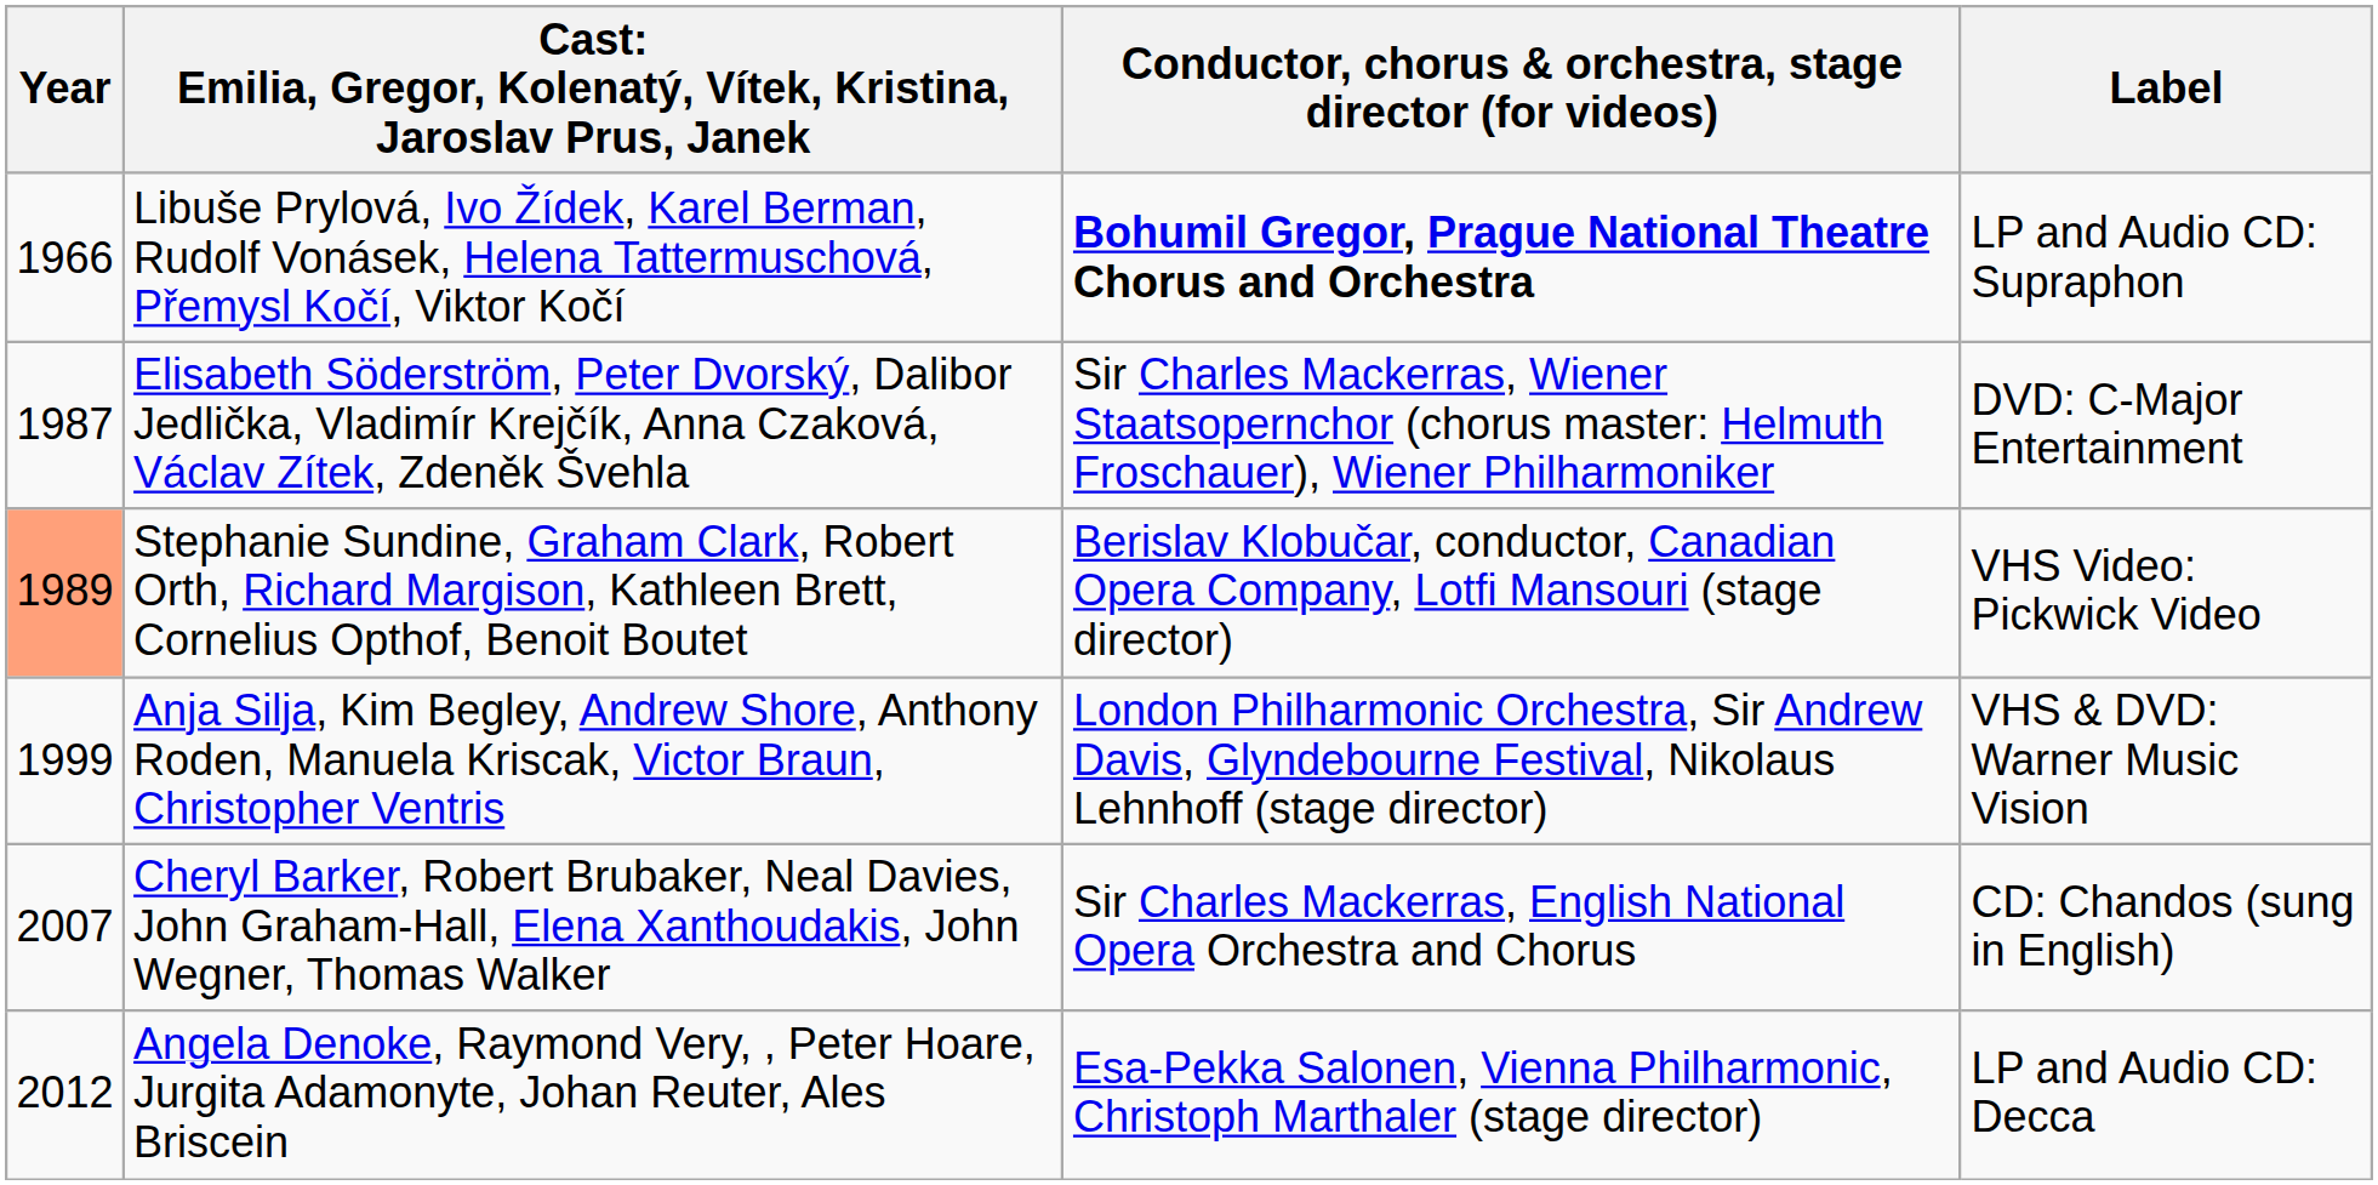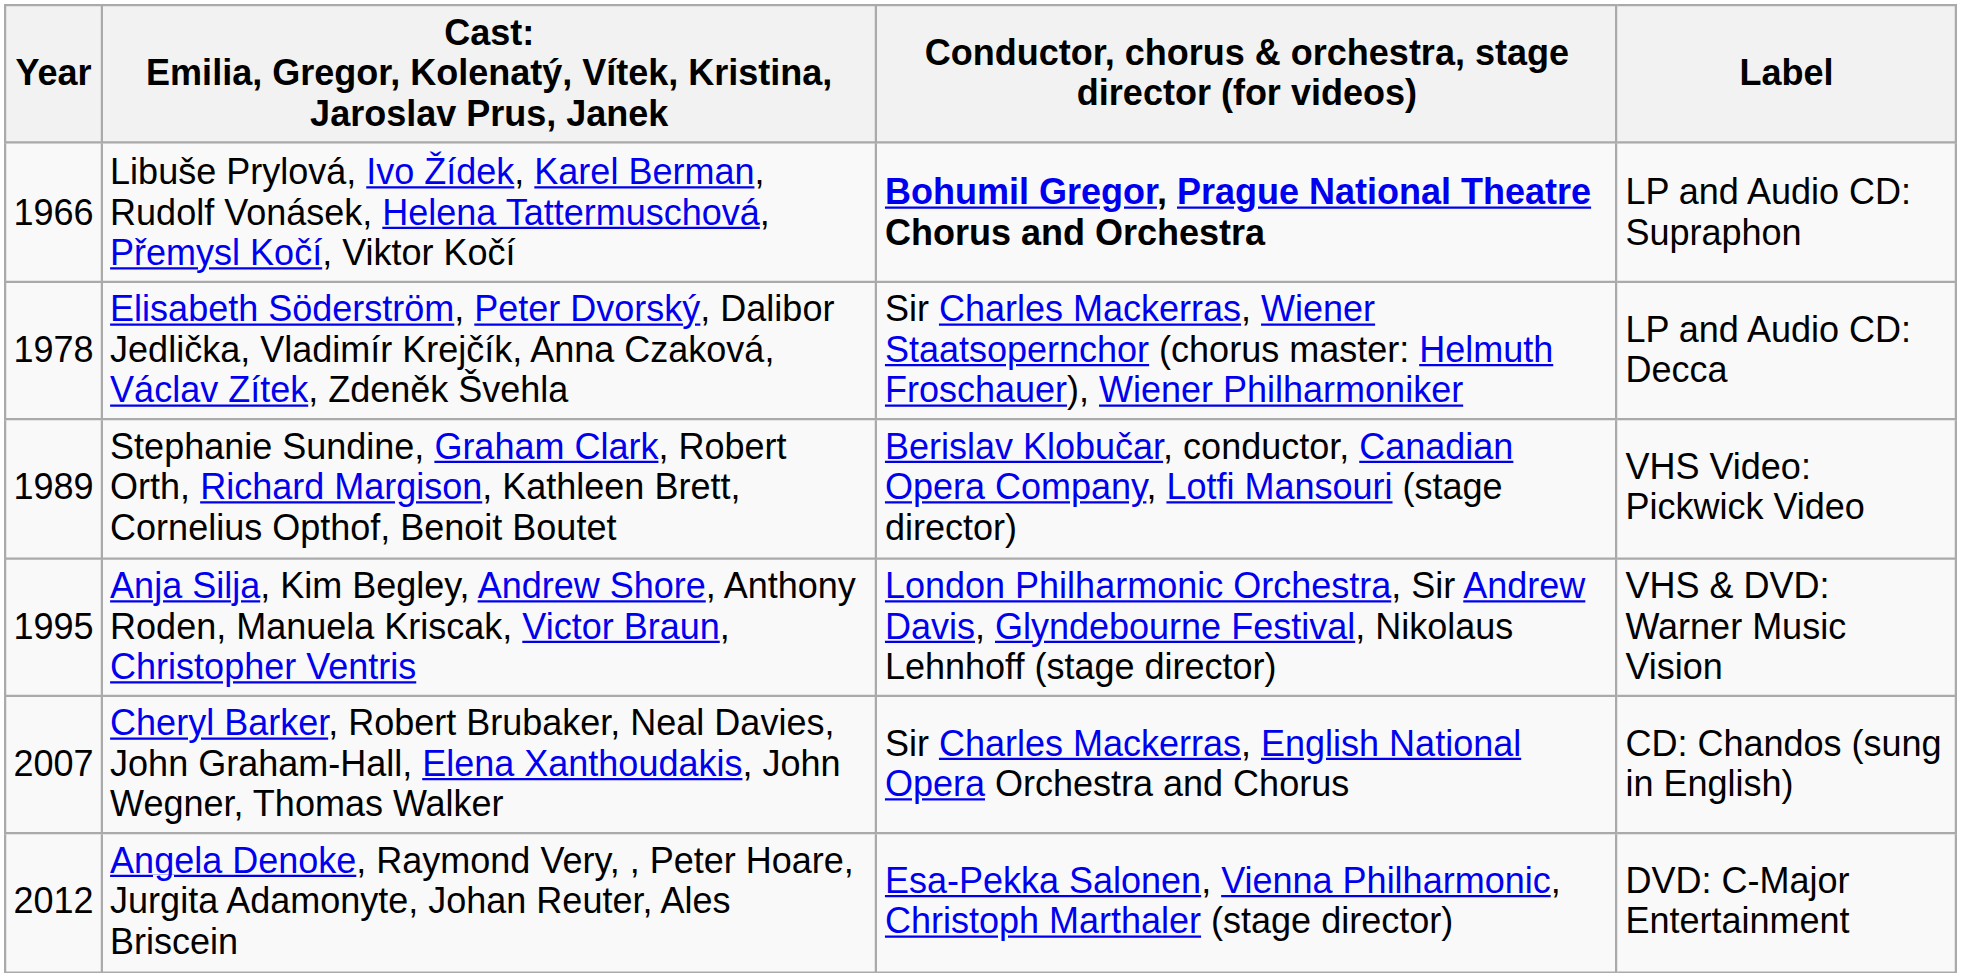row 3 | Year: 1987 -> 1978
row 3 | Label: DVD: C-Major Entertainment -> LP and Audio CD: Decca
row 4 | Year: lightsalmon background -> no background
row 5 | Year: 1999 -> 1995
row 7 | Label: LP and Audio CD: Decca -> DVD: C-Major Entertainment
